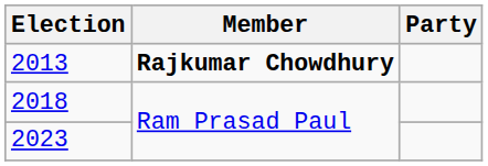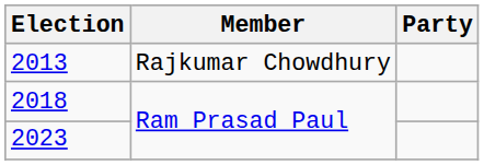2013 | Member: bold -> normal
